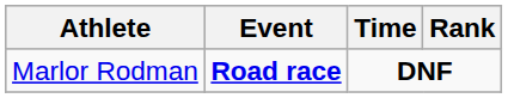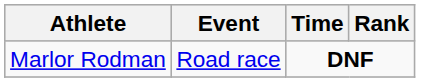Marlor Rodman | Event: bold -> normal
